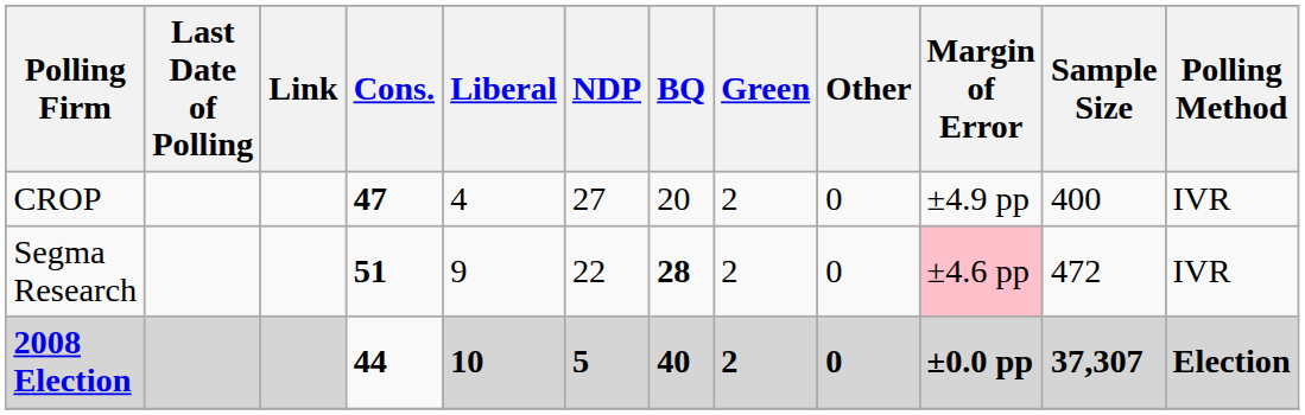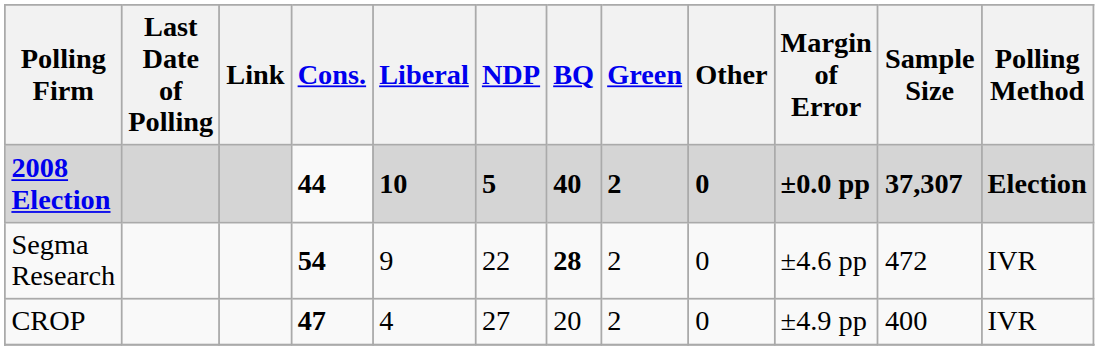rows swapped: CROP <-> 2008 Election
Segma Research | Cons.: 51 -> 54
Segma Research | Margin of Error: pink background -> no background
